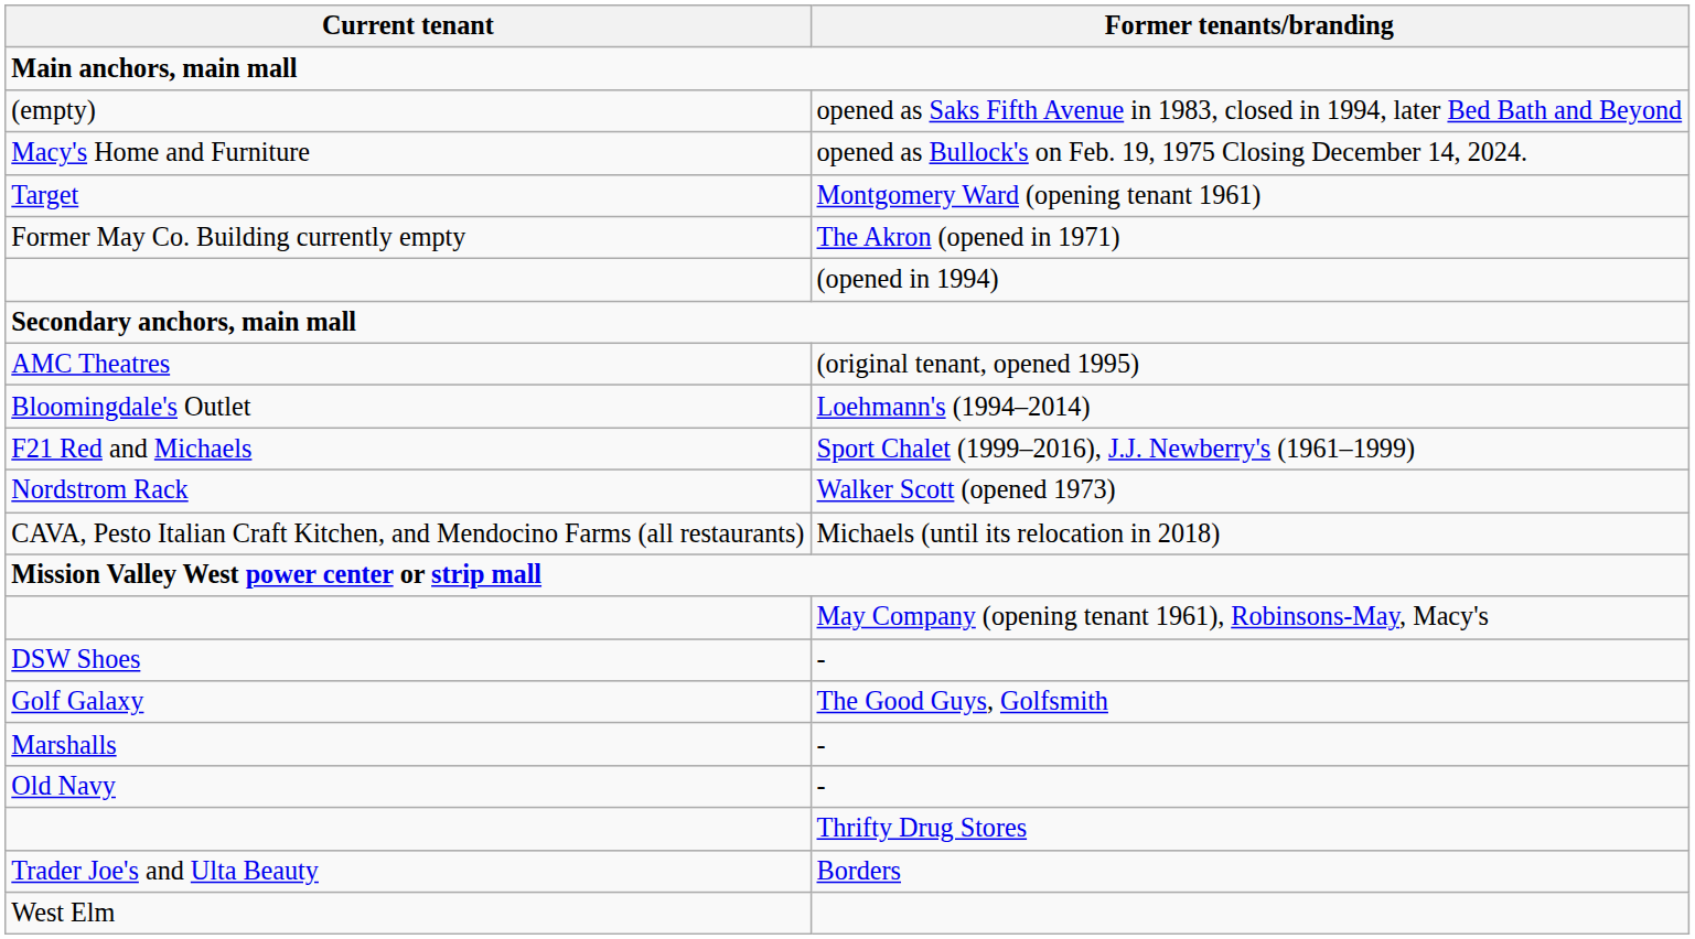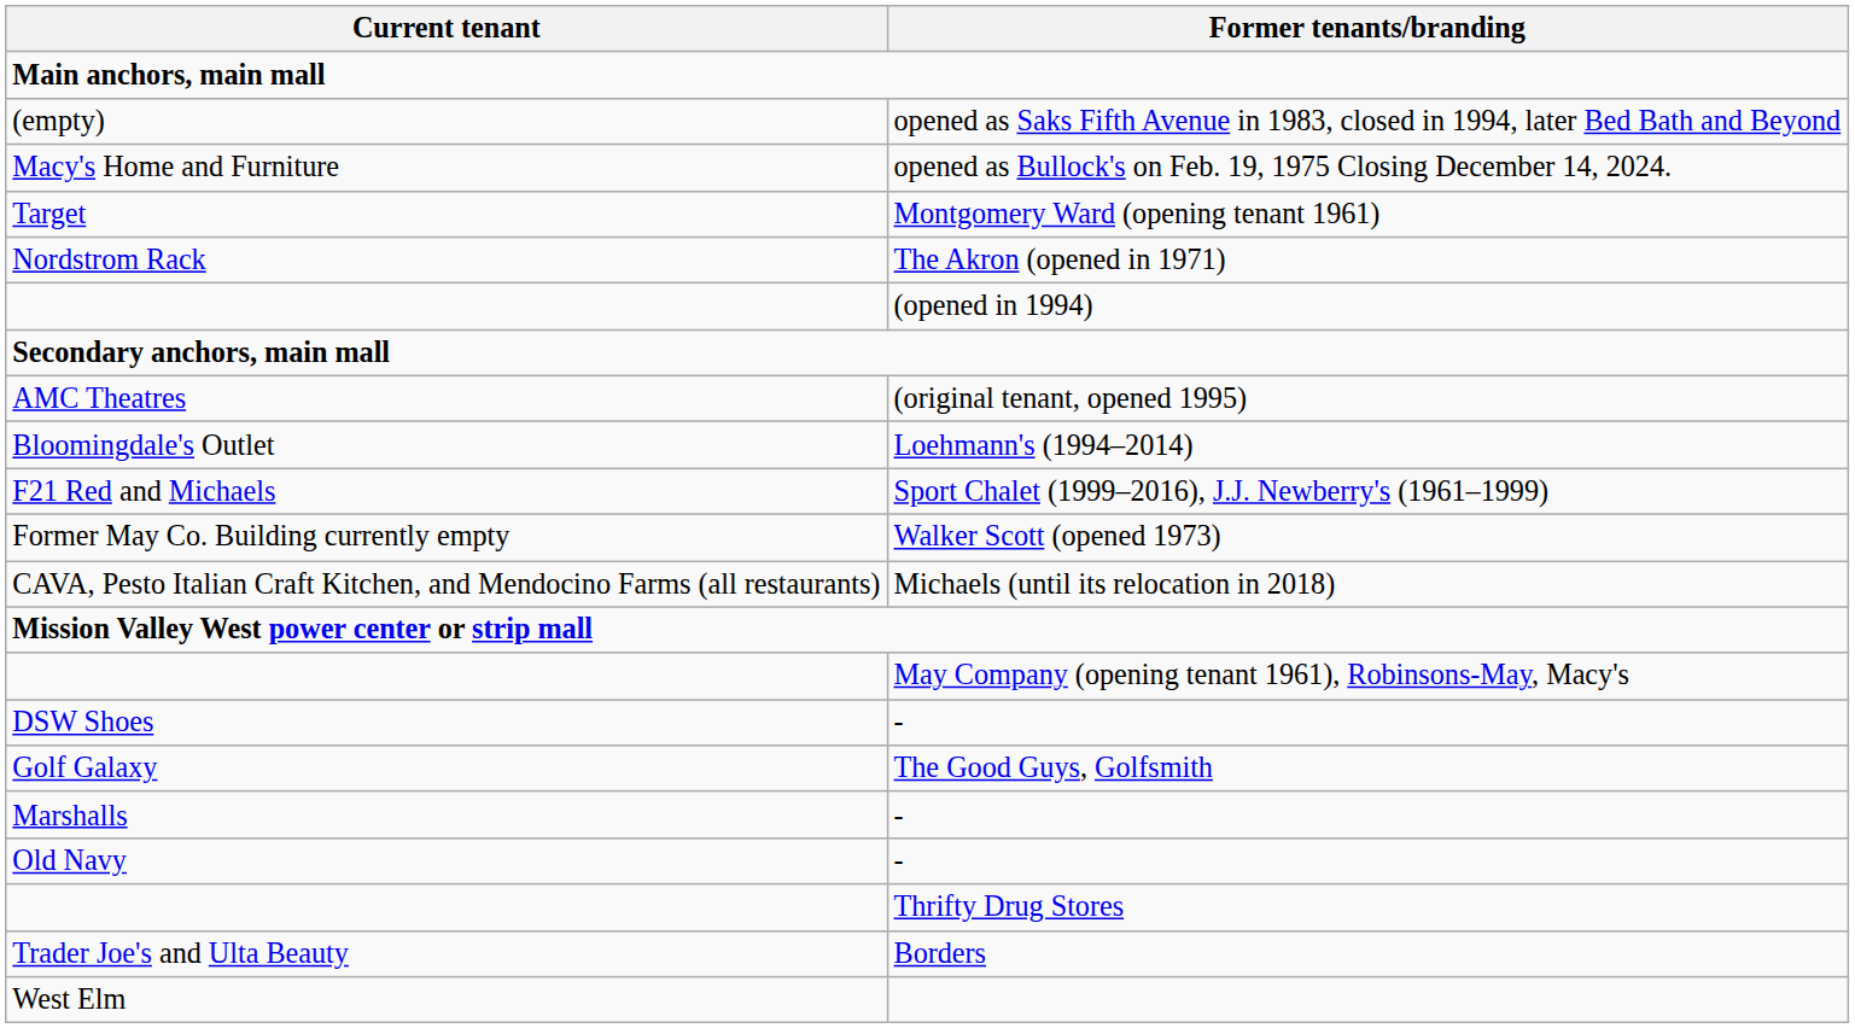row 6 | Current tenant: Former May Co. Building currently empty -> Nordstrom Rack
row 12 | Current tenant: Nordstrom Rack -> Former May Co. Building currently empty
